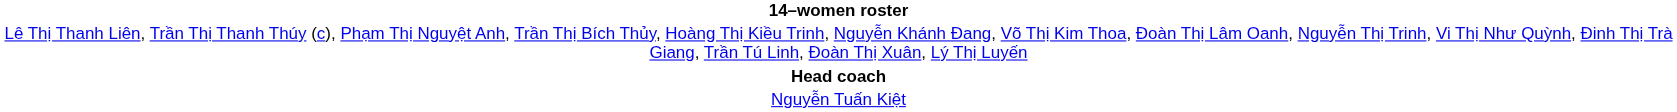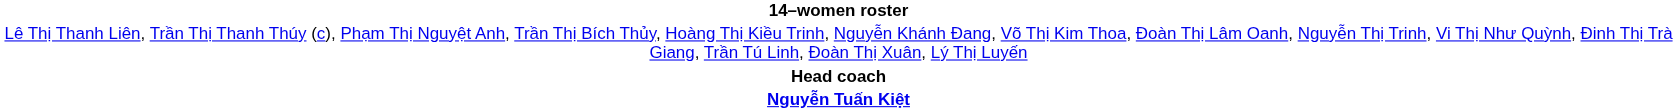row 4 | column 1: normal -> bold
